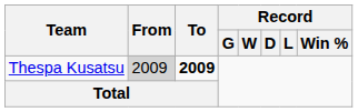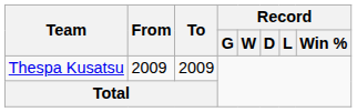Thespa Kusatsu | From: lightgrey background -> no background
Thespa Kusatsu | To: bold -> normal
